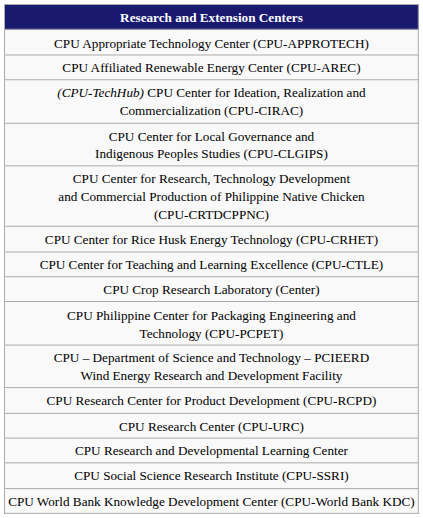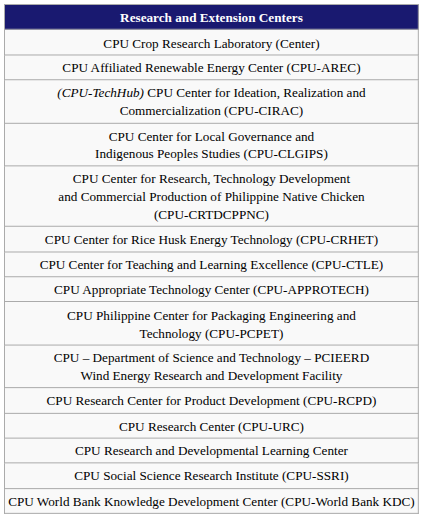row 2 | column 1: CPU Appropriate Technology Center (CPU-APPROTECH) -> CPU Crop Research Laboratory (Center)
row 9 | column 1: CPU Crop Research Laboratory (Center) -> CPU Appropriate Technology Center (CPU-APPROTECH)
